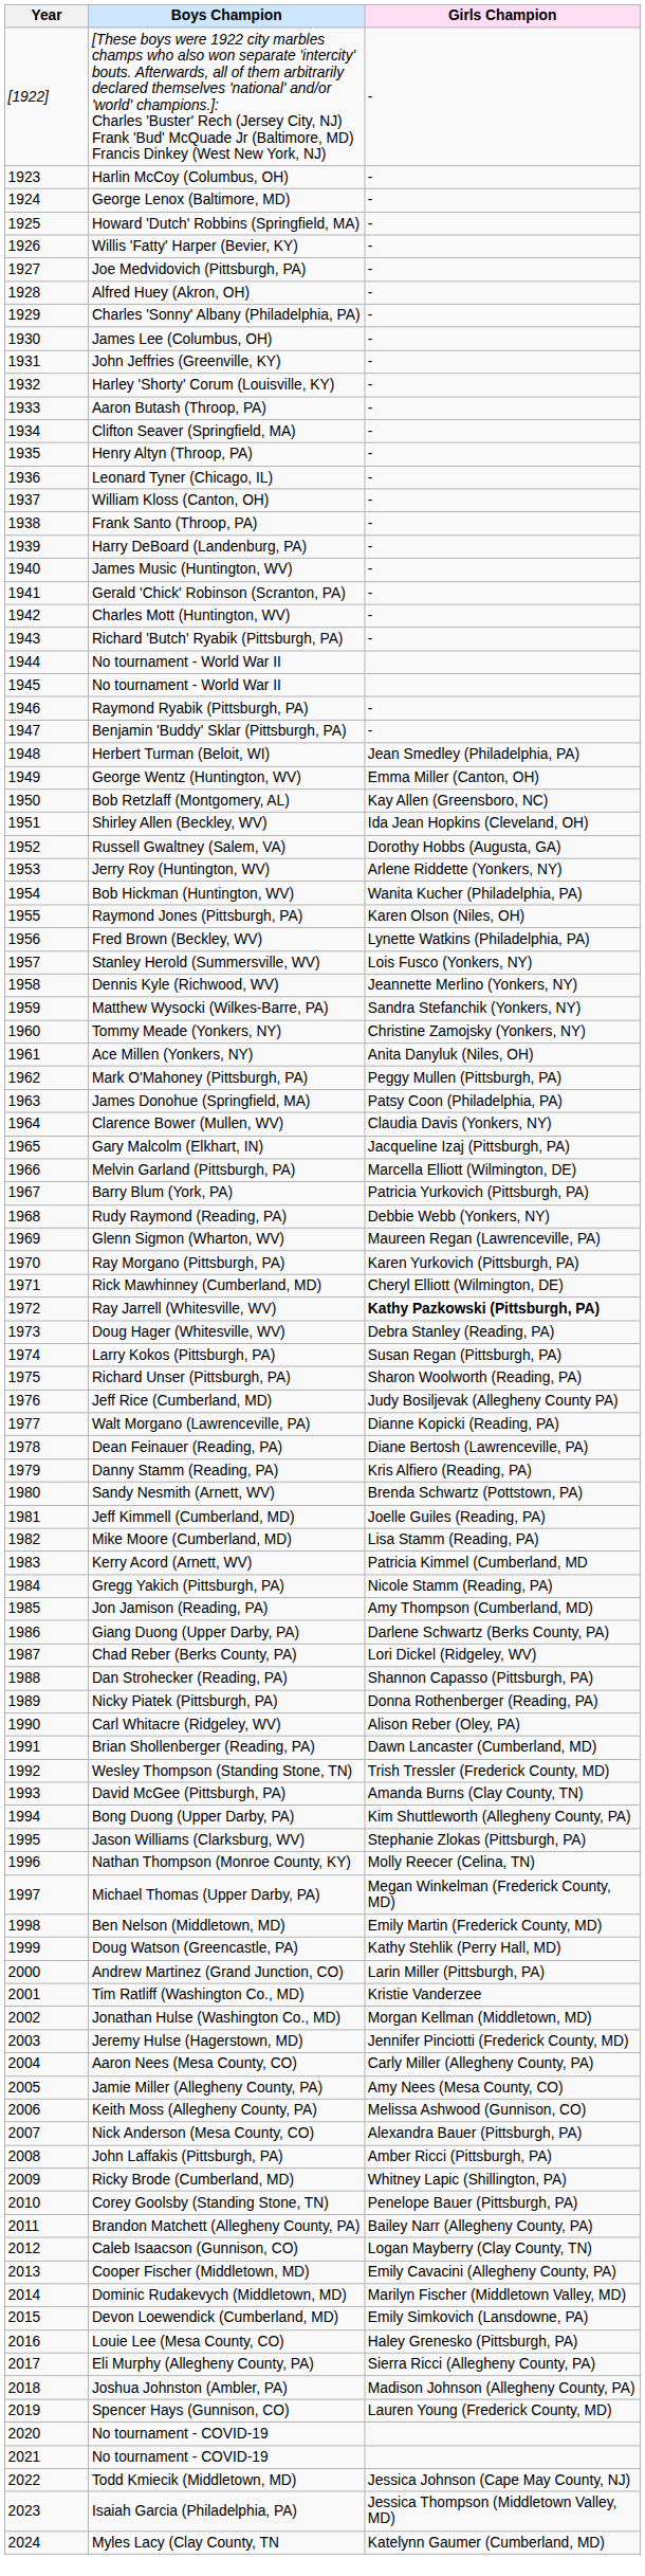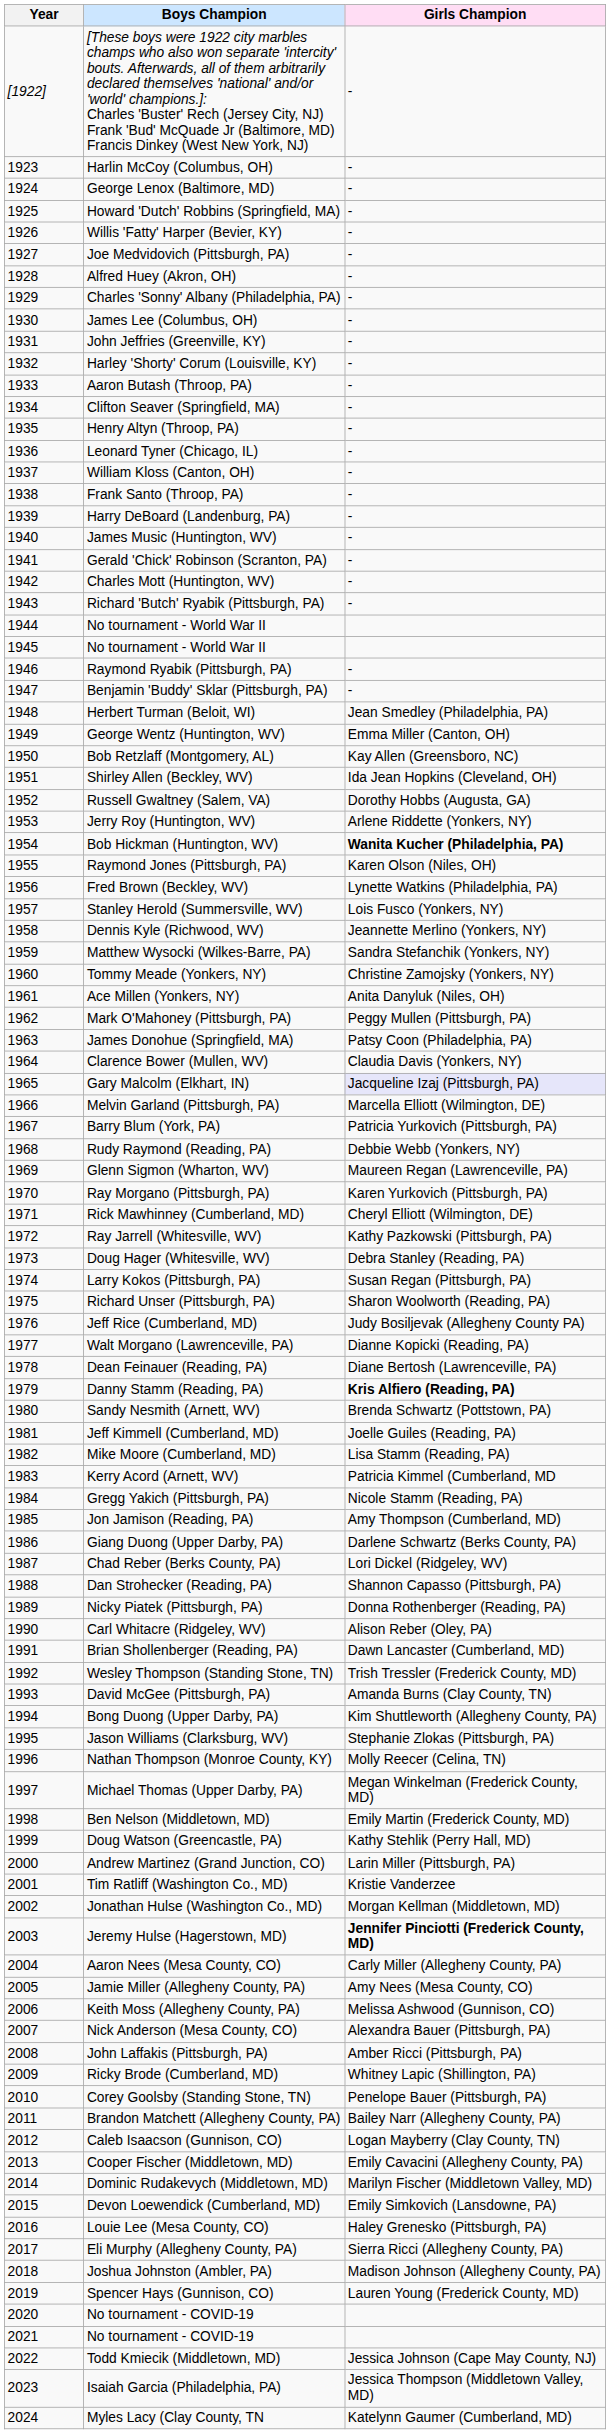Bob Hickman (Huntington, WV) | Girls Champion: normal -> bold
Gary Malcolm (Elkhart, IN) | Girls Champion: no background -> lavender background
Ray Jarrell (Whitesville, WV) | Girls Champion: bold -> normal
Danny Stamm (Reading, PA) | Girls Champion: normal -> bold
Jeremy Hulse (Hagerstown, MD) | Girls Champion: normal -> bold
